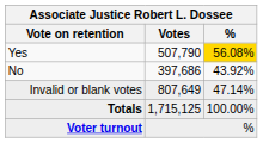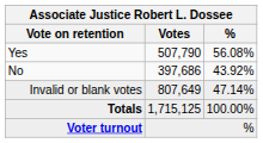Yes | %: gold background -> no background
